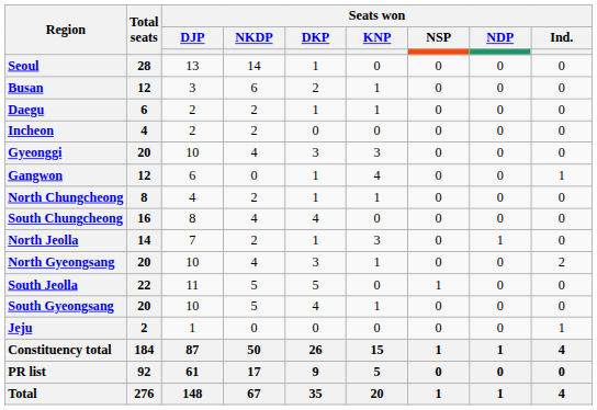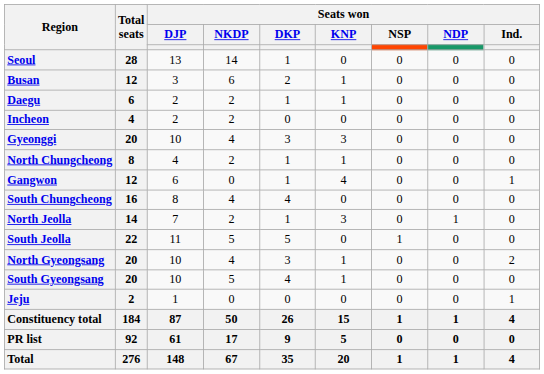rows swapped: Gangwon <-> North Chungcheong
rows swapped: South Jeolla <-> North Gyeongsang
